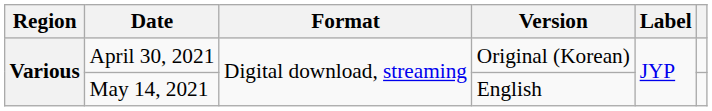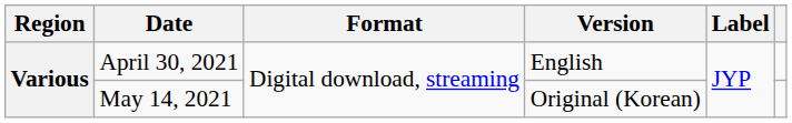April 30, 2021 | Version: Original (Korean) -> English
May 14, 2021 | Version: English -> Original (Korean)
